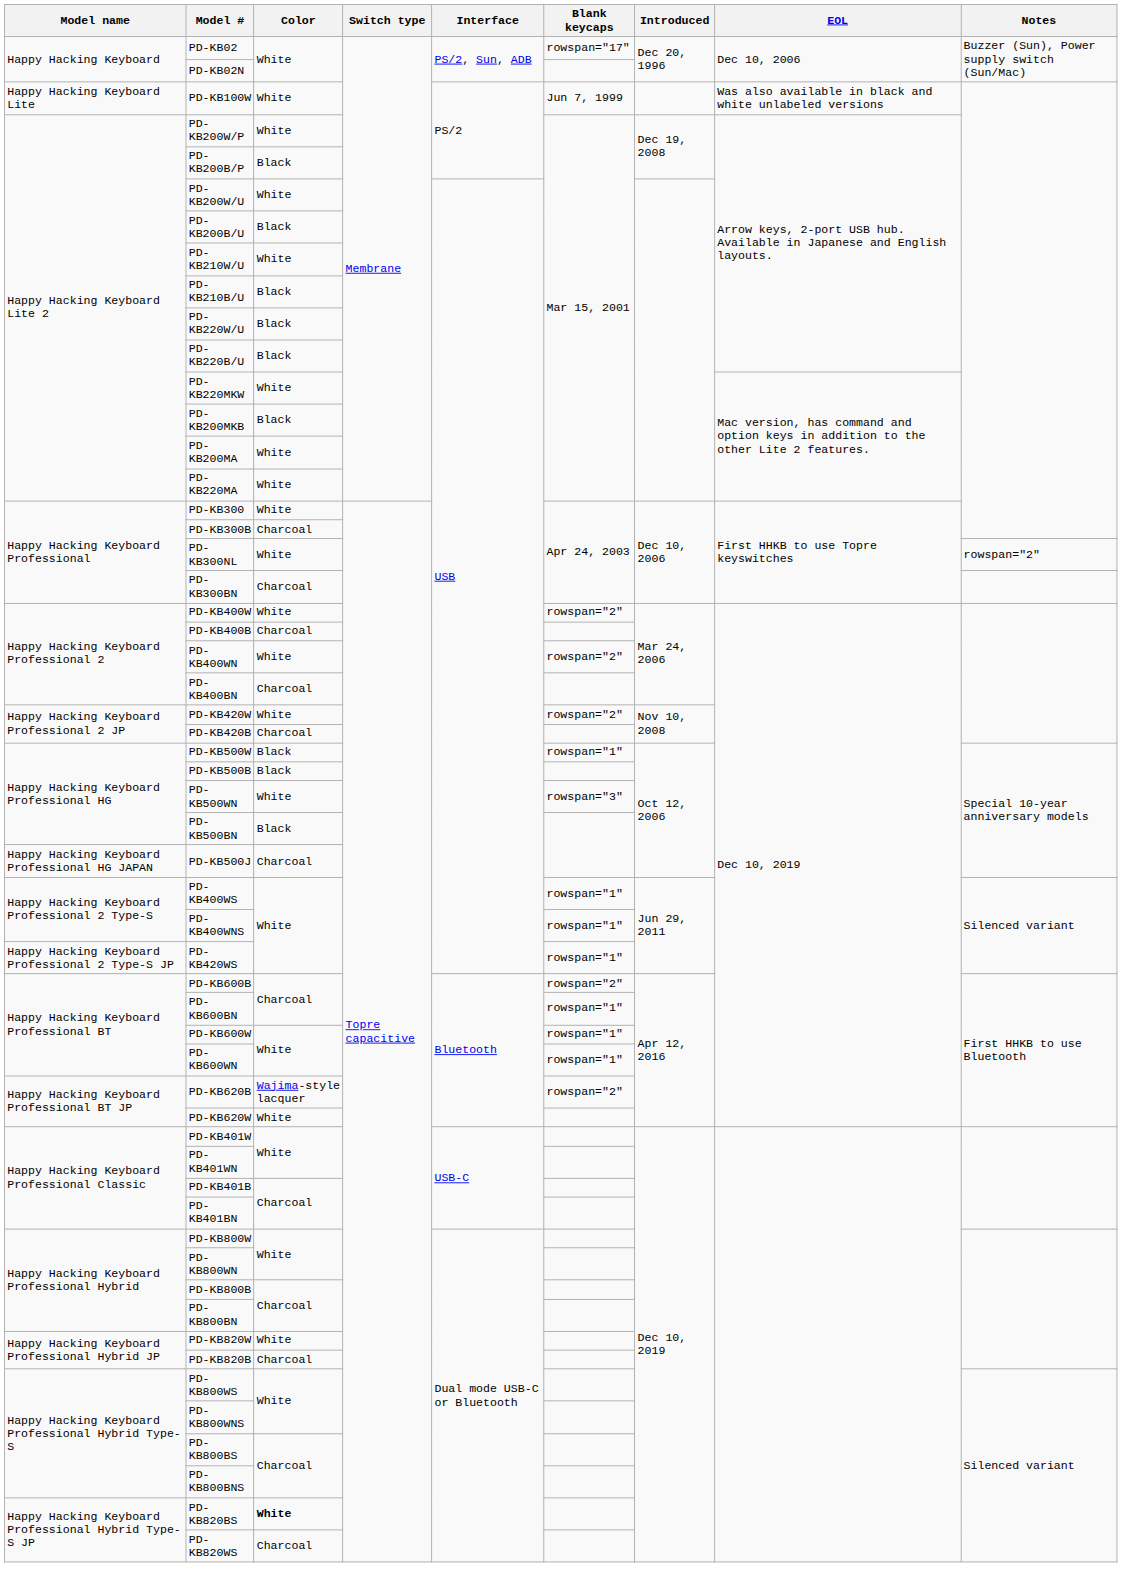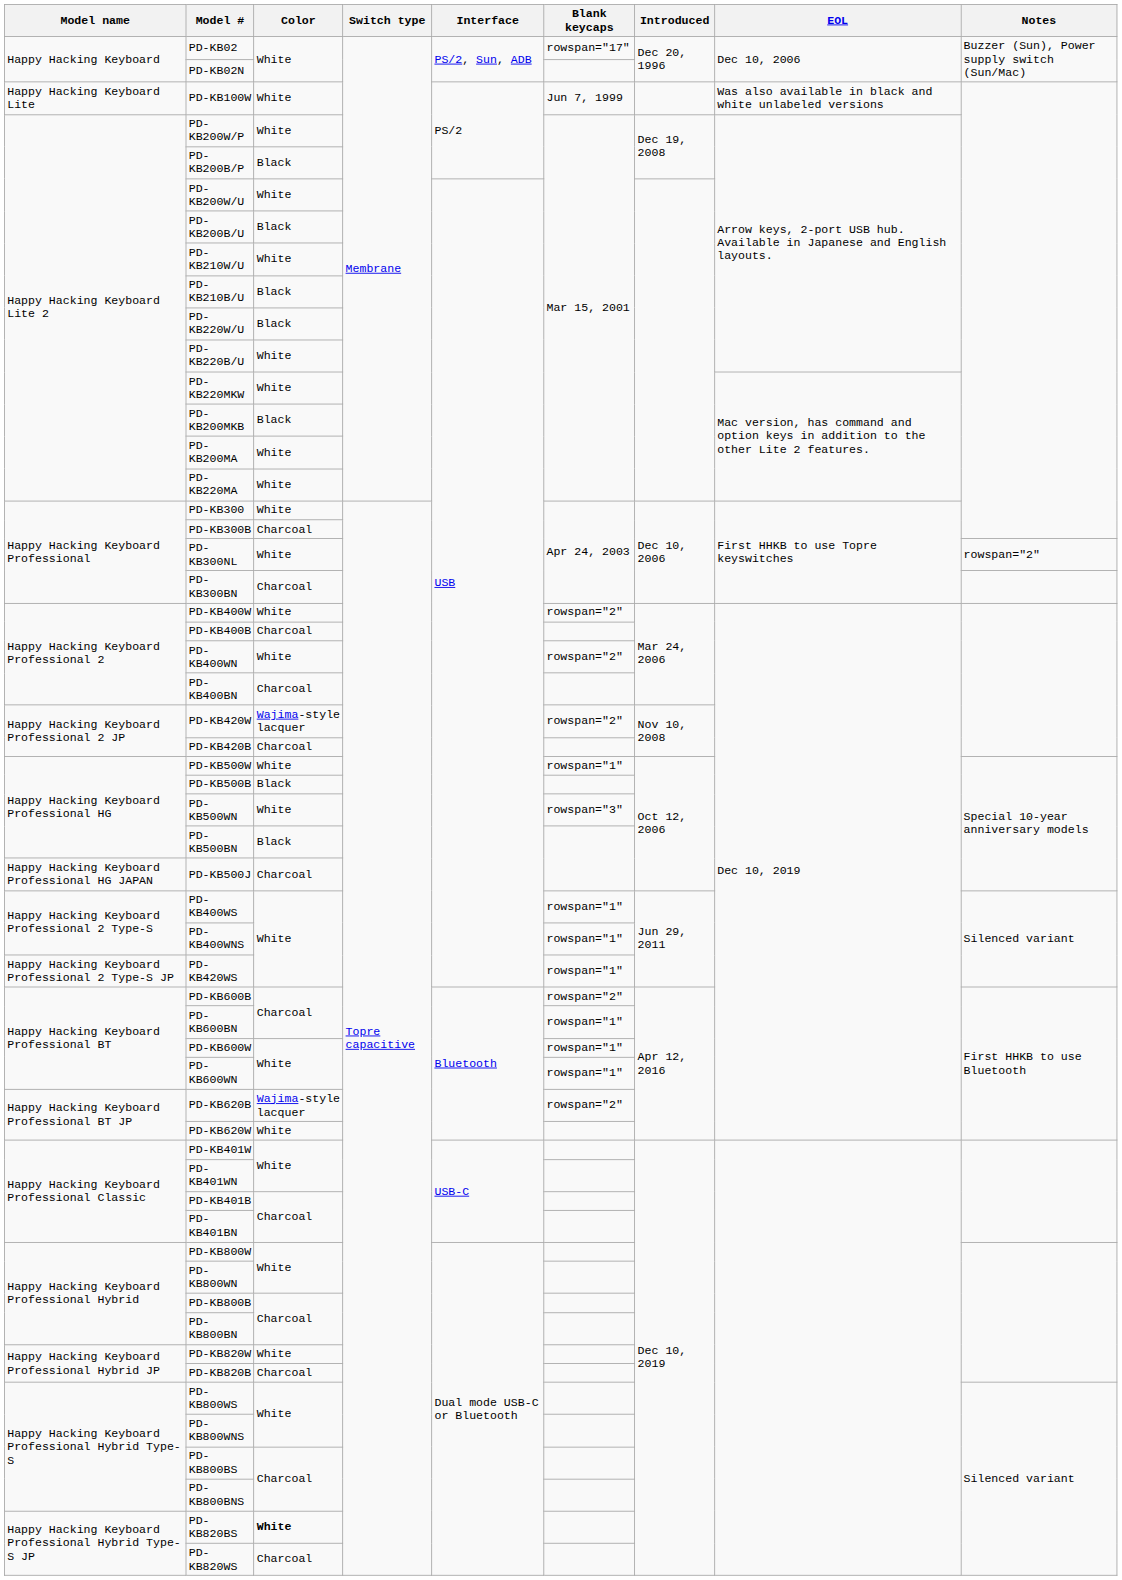PD-KB220B/U | Color: Black -> White
PD-KB420W | Color: White -> Wajima-style lacquer
PD-KB500W | Color: Black -> White
